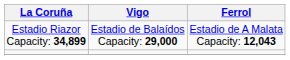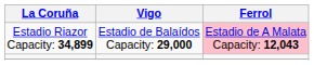Estadio Riazor Capacity: 34,899 | Ferrol: no background -> pink background
